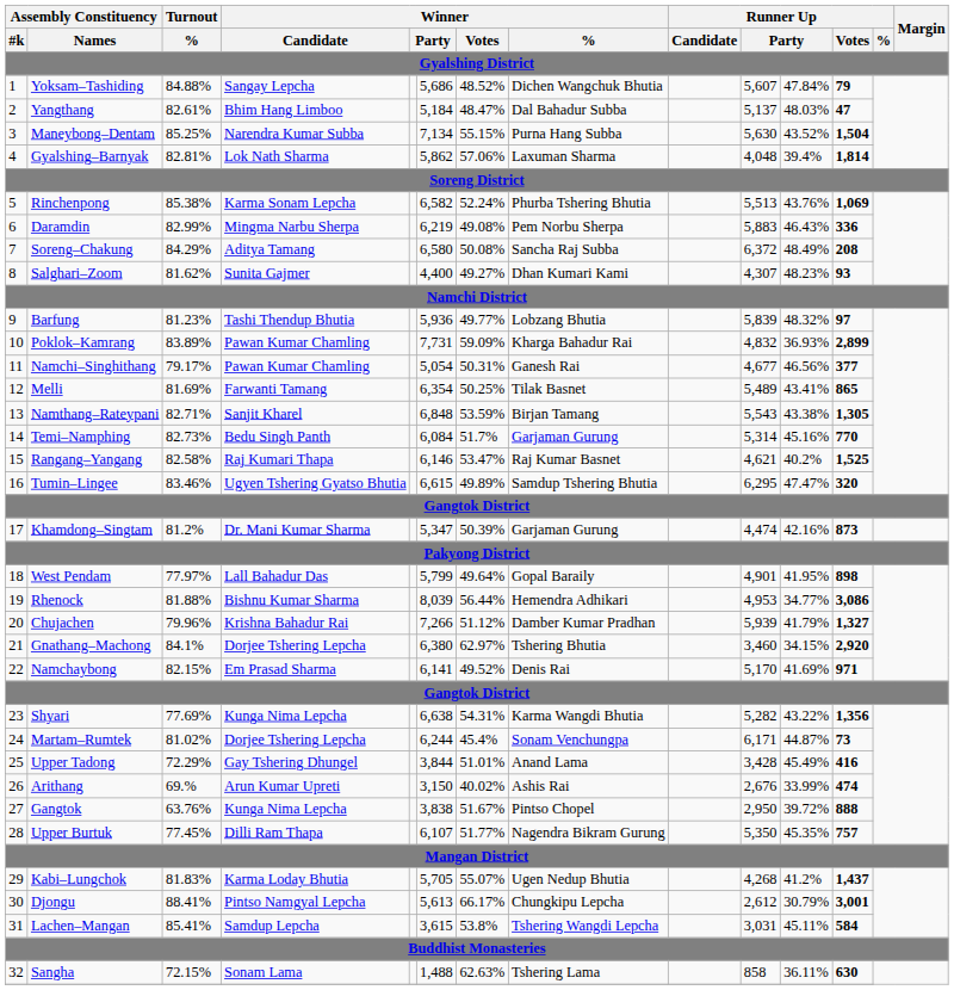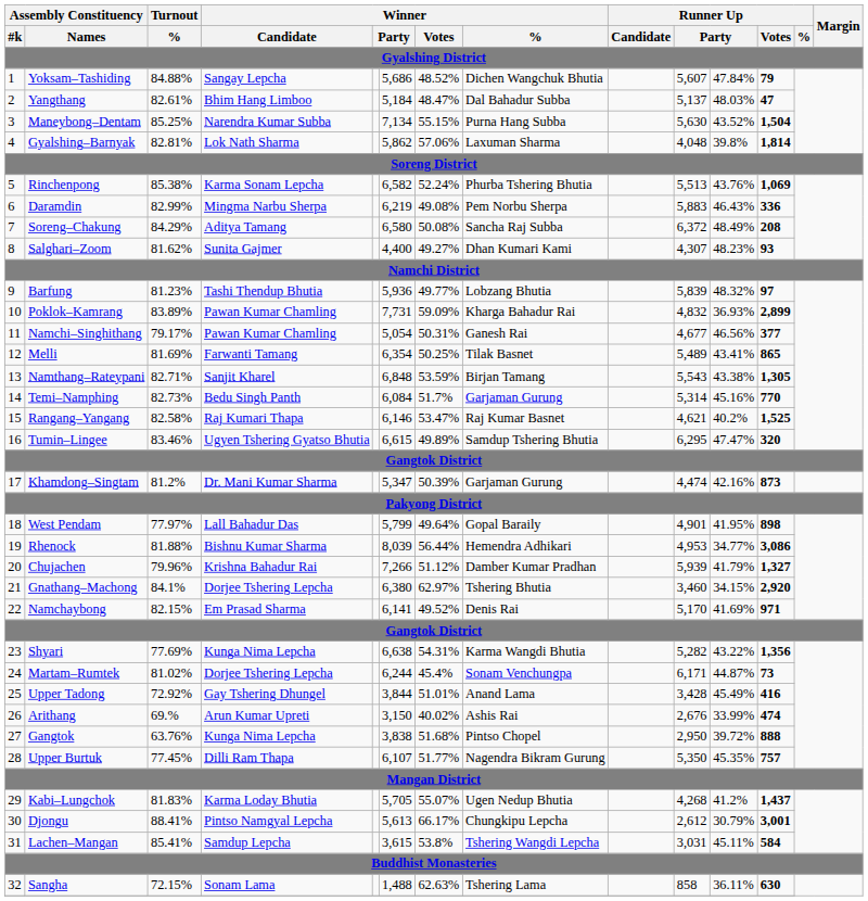Gyalshing–Barnyak | column 11: 39.4% -> 39.8%
Upper Tadong | Turnout / %: 72.29% -> 72.92%
Gangtok | Winner / Votes: 51.67% -> 51.68%
